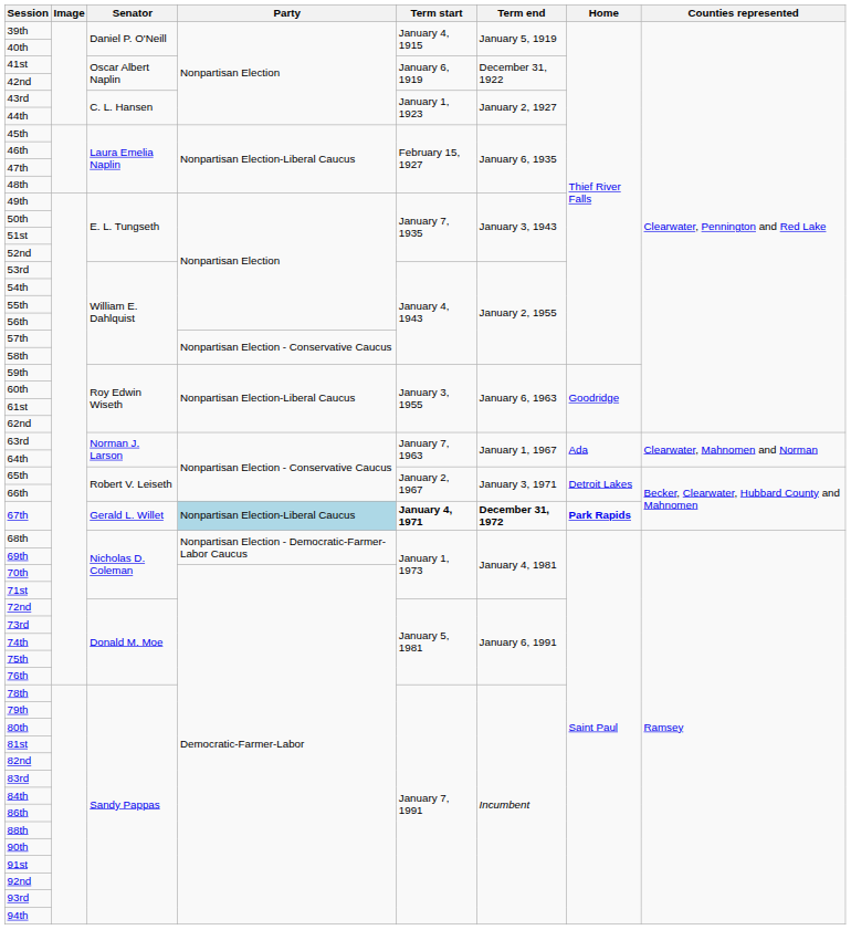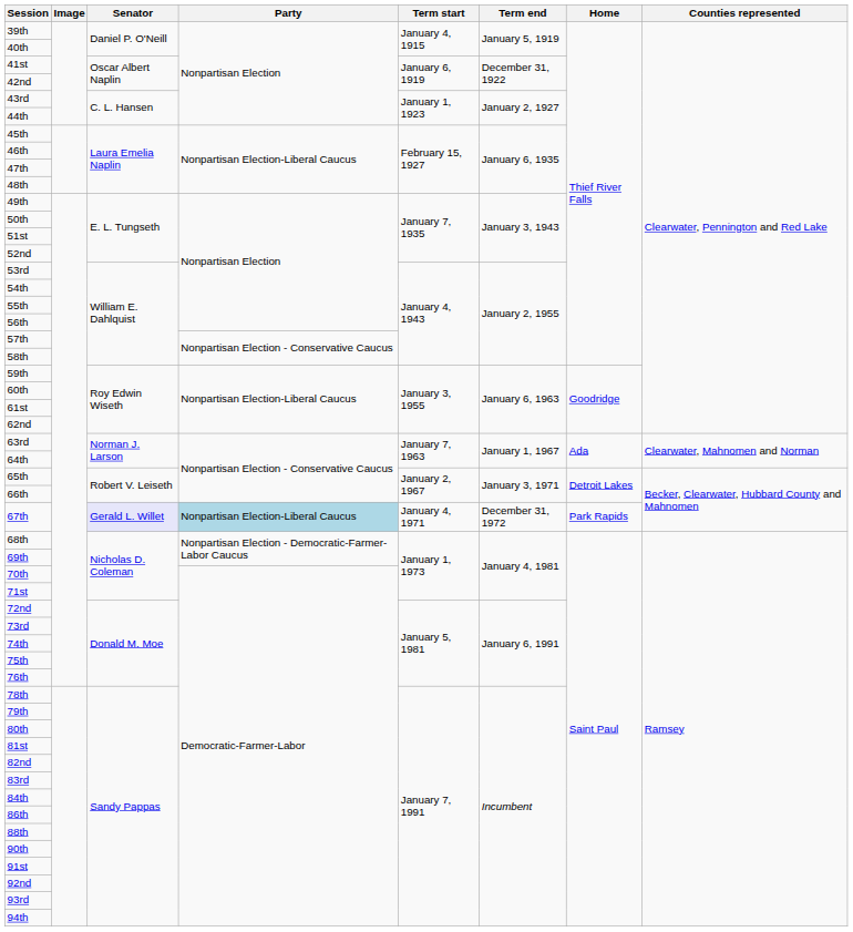67th | Senator: no background -> lavender background
67th | Term start: bold -> normal
67th | Term end: bold -> normal
67th | Home: bold -> normal
